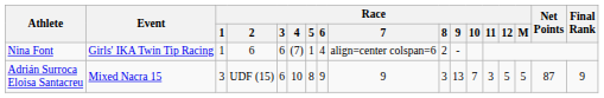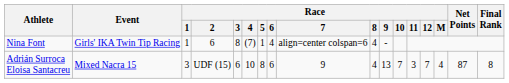Nina Font | Race / 3: 6 -> 8
Nina Font | Race / 8: 2 -> 4
Adrián Surroca Eloisa Santacreu | Race / 6: 9 -> 6
Adrián Surroca Eloisa Santacreu | Race / 8: 3 -> 4
Adrián Surroca Eloisa Santacreu | Race / 12: 5 -> 7
Adrián Surroca Eloisa Santacreu | Race / M: 5 -> 4
Adrián Surroca Eloisa Santacreu | Final Rank: 9 -> 8
